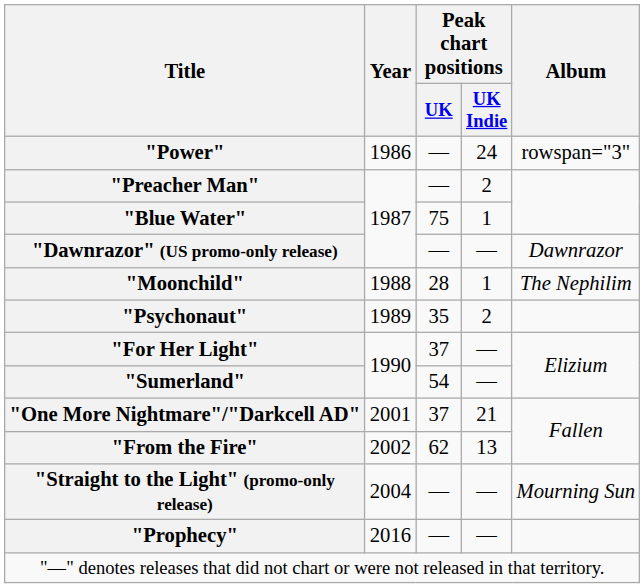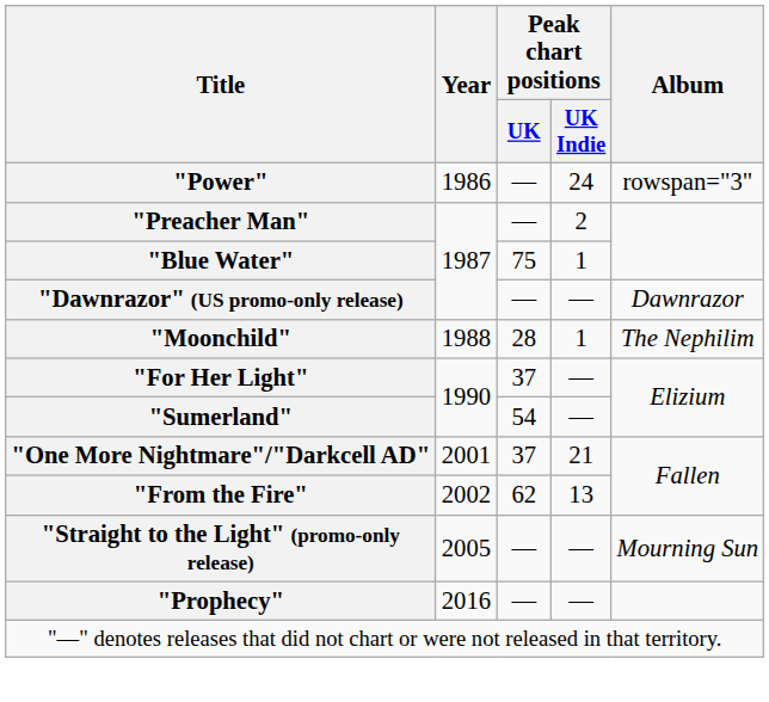- row: "Psychonaut" | 1989 | 35 | 2
"Straight to the Light" (promo-only release) | Year: 2004 -> 2005
